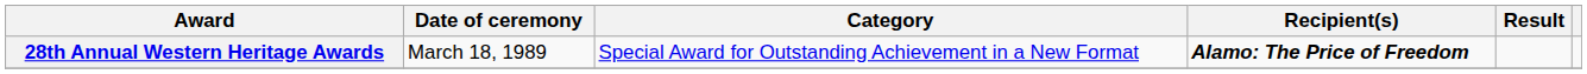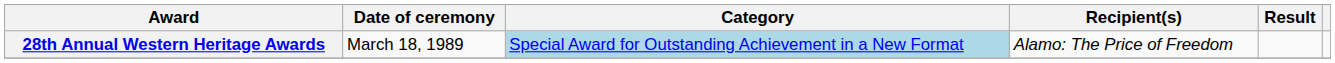28th Annual Western Heritage Awards | Category: no background -> lightblue background
28th Annual Western Heritage Awards | Recipient(s): bold -> normal
